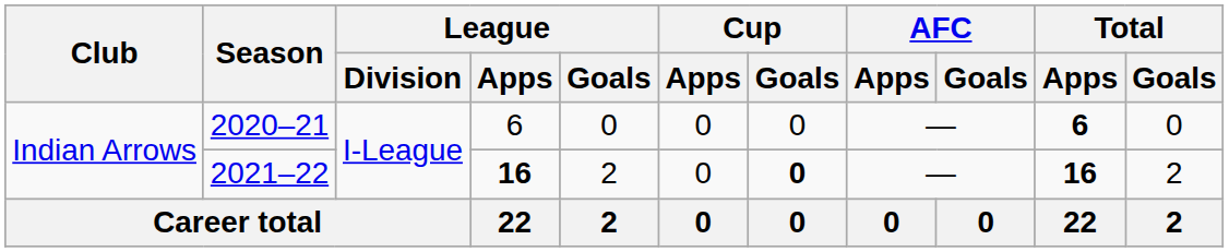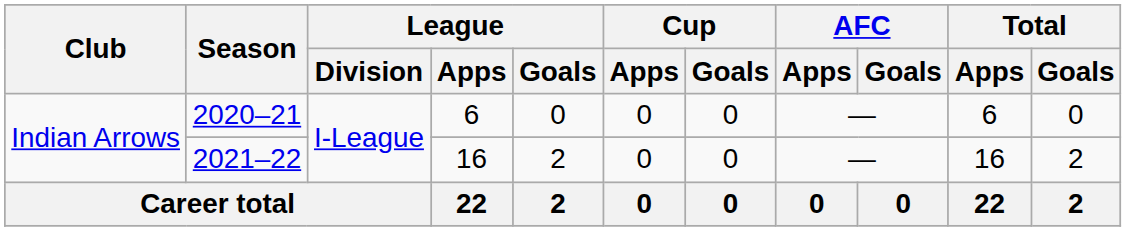2020–21 | Total / Apps: bold -> normal
2021–22 | League / Apps: bold -> normal
2021–22 | Cup / Goals: bold -> normal
2021–22 | Total / Apps: bold -> normal
